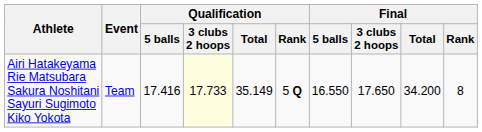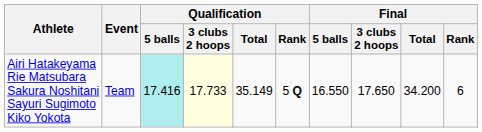row 3 | Qualification / 5 balls: no background -> paleturquoise background
row 3 | Final / Rank: 8 -> 6
